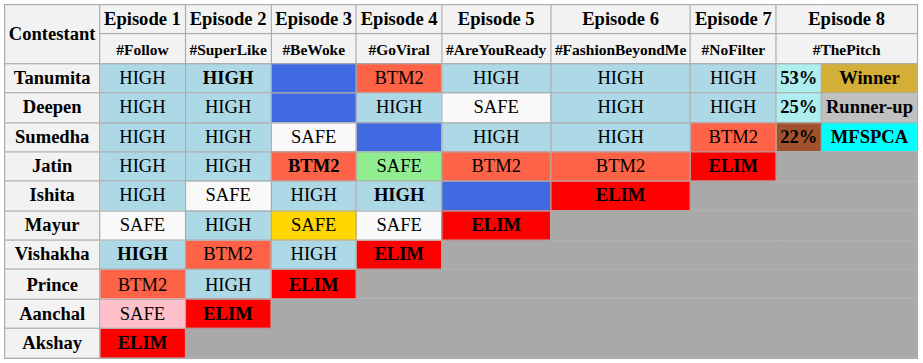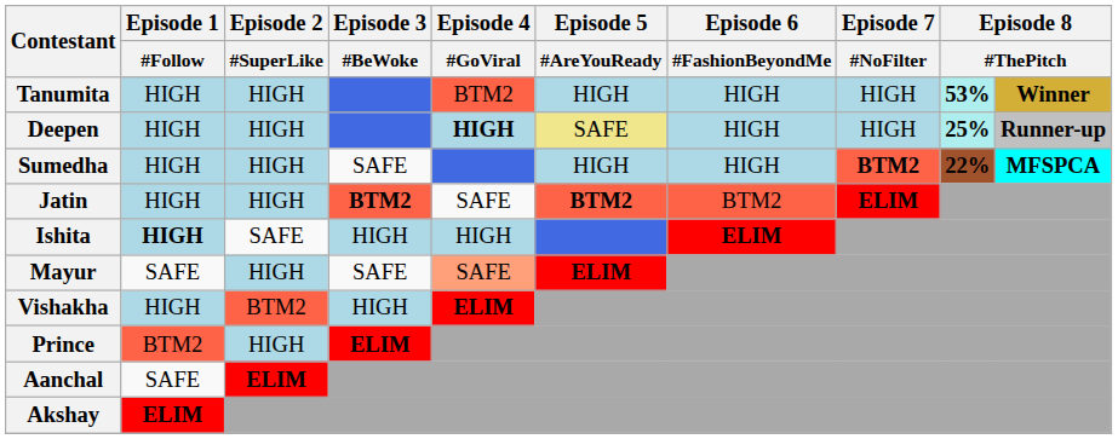Tanumita | Episode 2 / #SuperLike: bold -> normal
Deepen | Episode 4 / #GoViral: normal -> bold
Deepen | Episode 5 / #AreYouReady: no background -> khaki background
Sumedha | Episode 7 / #NoFilter: normal -> bold
Jatin | Episode 4 / #GoViral: lightgreen background -> no background
Jatin | Episode 5 / #AreYouReady: normal -> bold
Ishita | Episode 1 / #Follow: normal -> bold
Ishita | Episode 4 / #GoViral: bold -> normal
Mayur | Episode 3 / #BeWoke: gold background -> no background
Mayur | Episode 4 / #GoViral: no background -> lightsalmon background
Vishakha | Episode 1 / #Follow: bold -> normal
Aanchal | Episode 1 / #Follow: pink background -> no background
